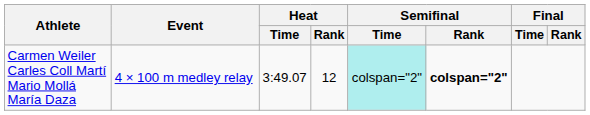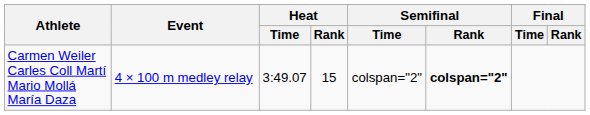Carmen Weiler Carles Coll Martí Mario Mollá María Daza | Heat / Rank: 12 -> 15
Carmen Weiler Carles Coll Martí Mario Mollá María Daza | Semifinal / Time: paleturquoise background -> no background
